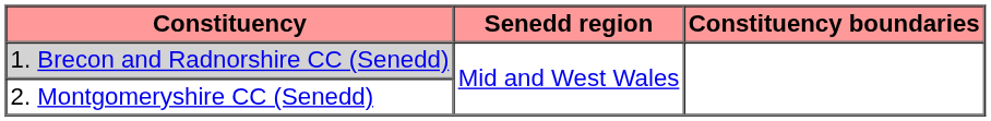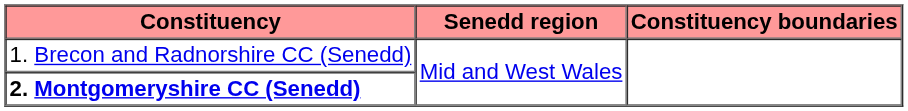1. Brecon and Radnorshire CC (Senedd) | Constituency: lightgrey background -> no background
2. Montgomeryshire CC (Senedd) | Constituency: normal -> bold
